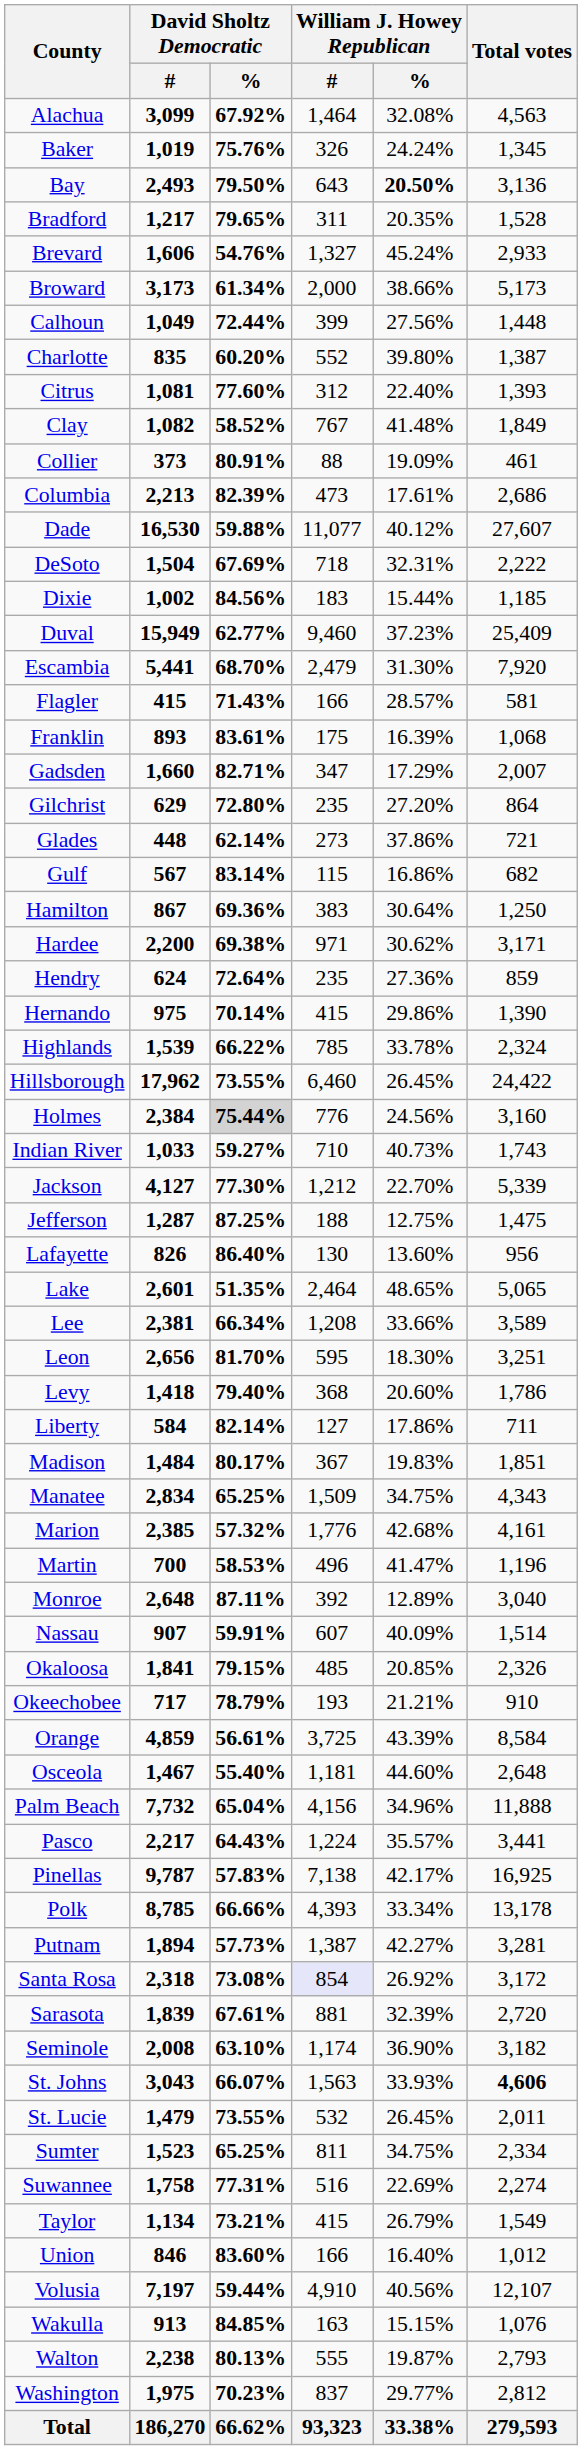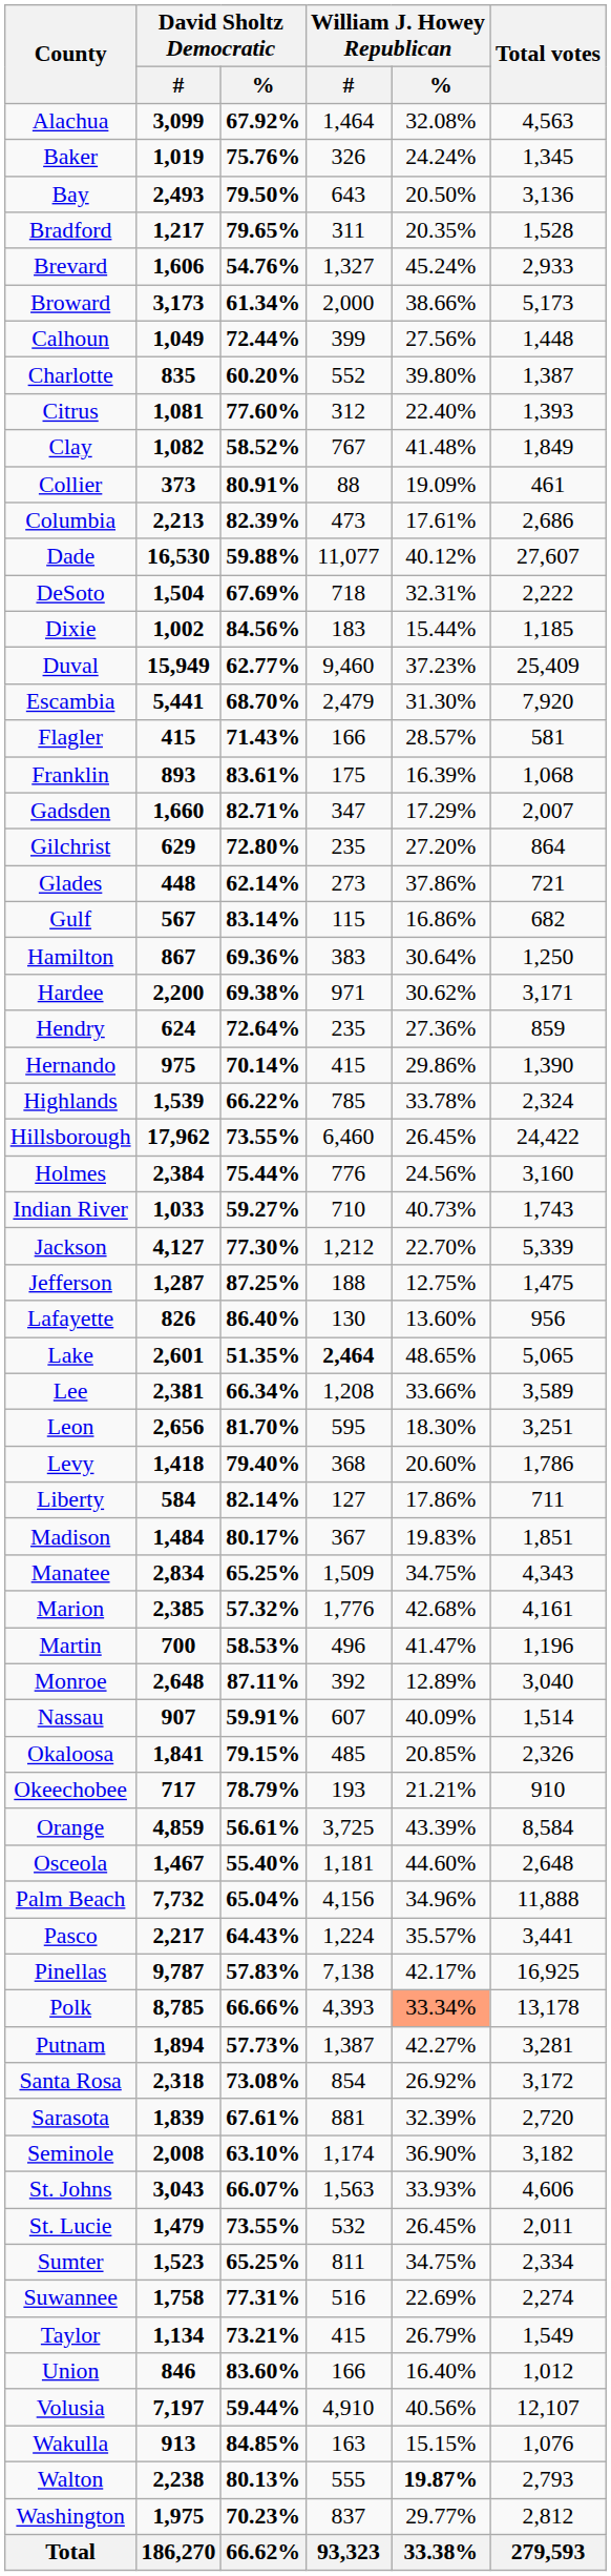Bay | William J. Howey Republican / %: bold -> normal
Holmes | David Sholtz Democratic / %: lightgrey background -> no background
Lake | William J. Howey Republican / #: normal -> bold
Polk | William J. Howey Republican / %: no background -> lightsalmon background
Santa Rosa | William J. Howey Republican / #: lavender background -> no background
St. Johns | Total votes: bold -> normal
Walton | William J. Howey Republican / %: normal -> bold
